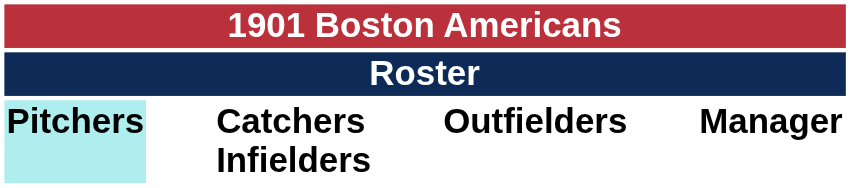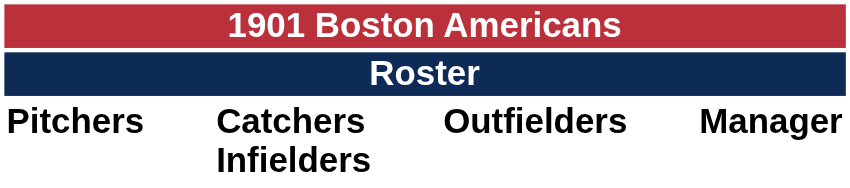Pitchers | column 1: paleturquoise background -> no background
